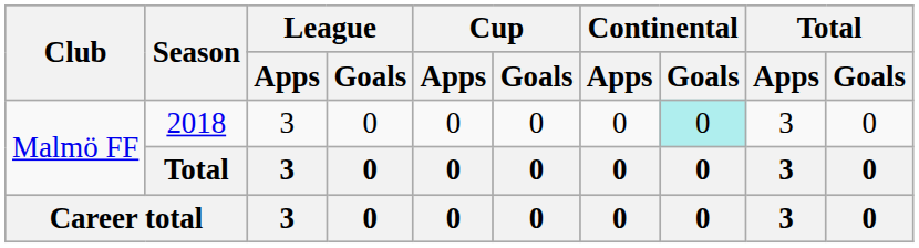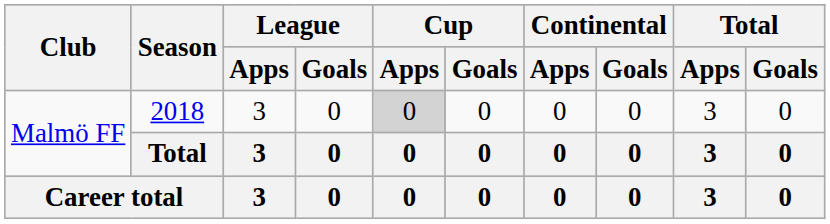Malmö FF / 2018 | Cup / Apps: no background -> lightgrey background
Malmö FF / 2018 | Continental / Goals: paleturquoise background -> no background
